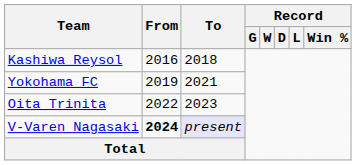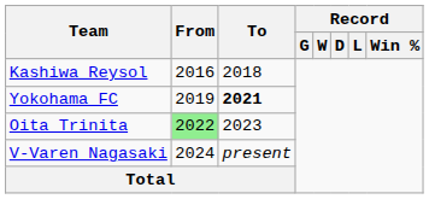Yokohama FC | To: normal -> bold
Oita Trinita | From: no background -> lightgreen background
V-Varen Nagasaki | From: bold -> normal
V-Varen Nagasaki | To: lavender background -> no background
